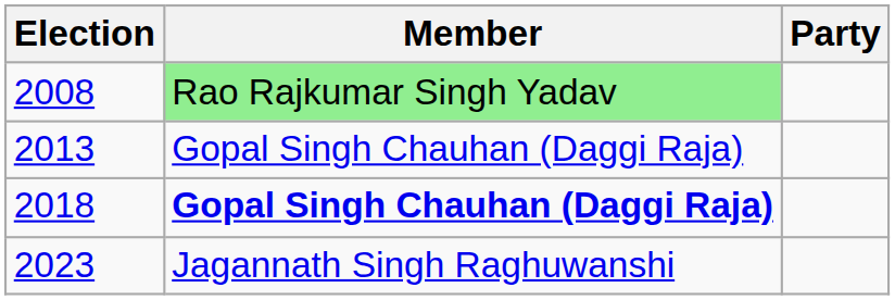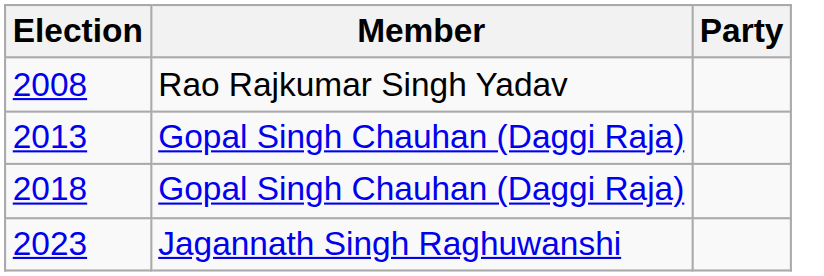2008 | Member: lightgreen background -> no background
2018 | Member: bold -> normal
